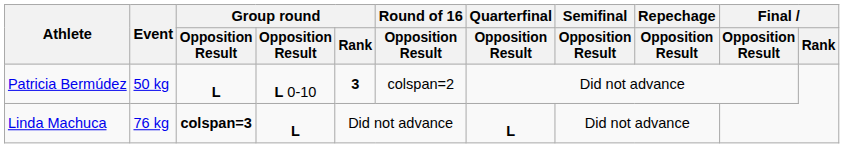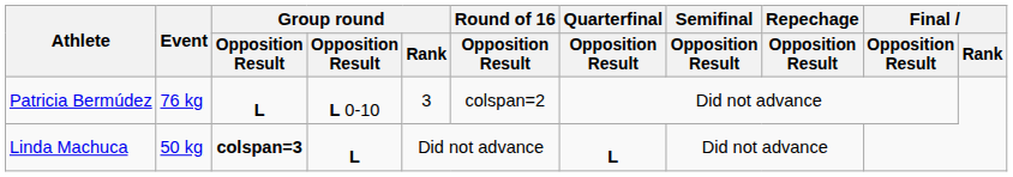Patricia Bermúdez | Event: 50 kg -> 76 kg
Patricia Bermúdez | Group round / Rank: bold -> normal
Linda Machuca | Event: 76 kg -> 50 kg
